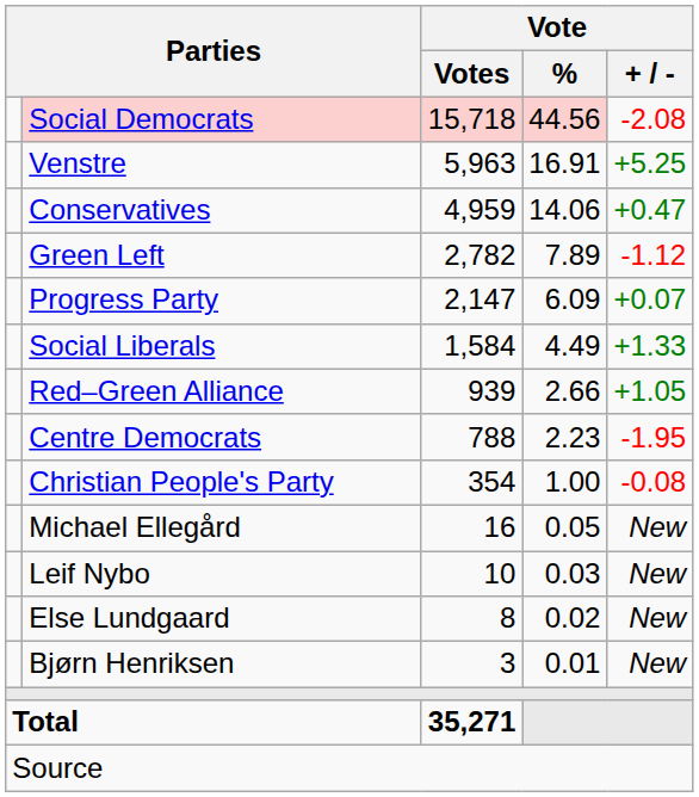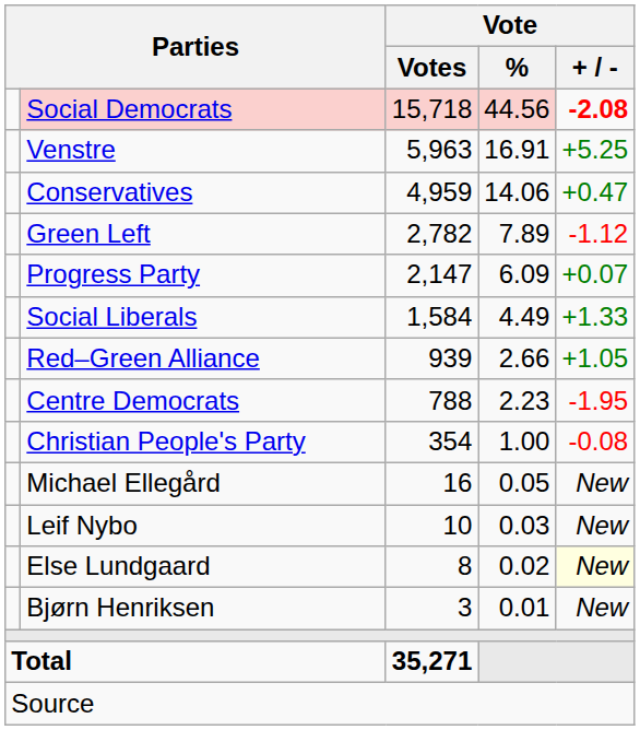Social Democrats | Vote / + / -: normal -> bold
Else Lundgaard | Vote / + / -: no background -> lightyellow background
